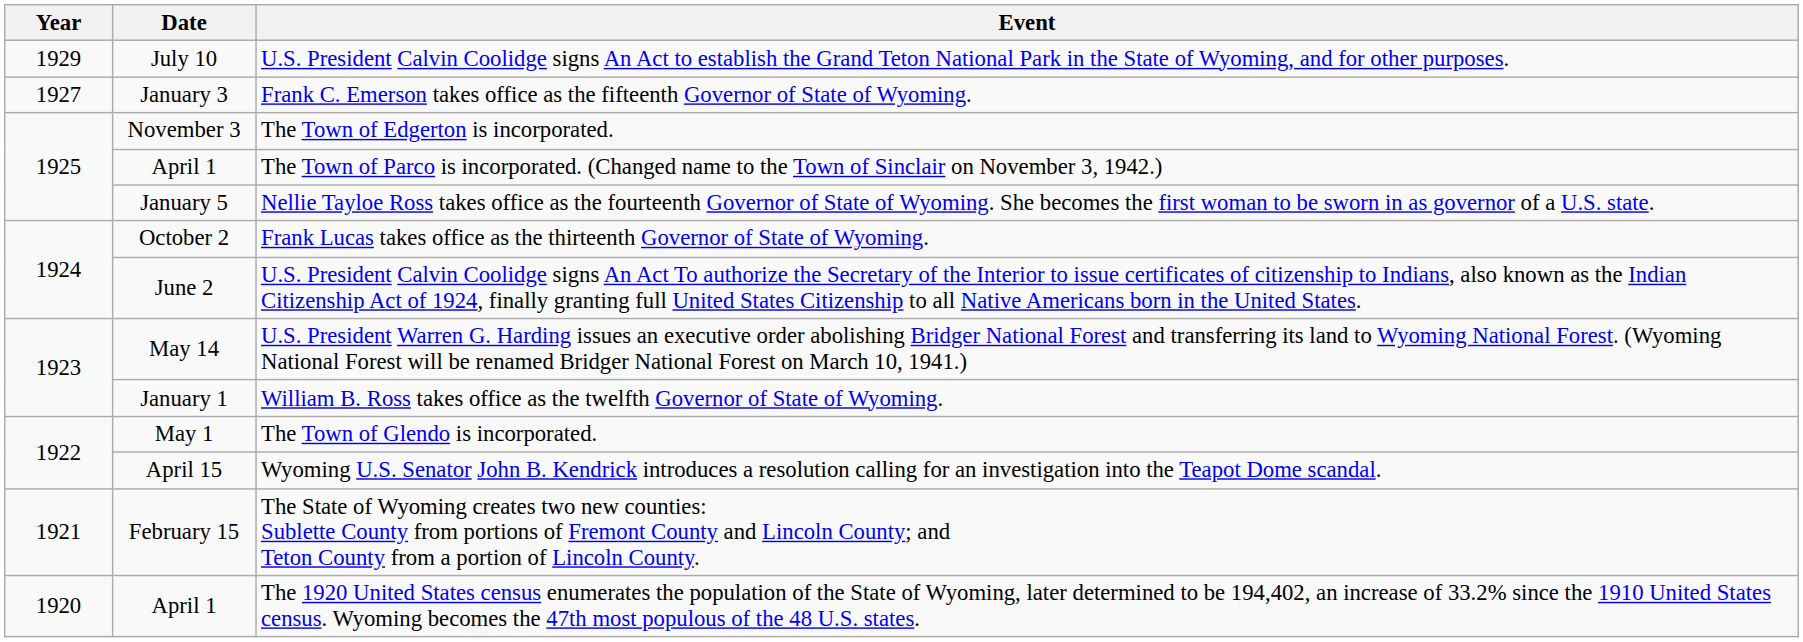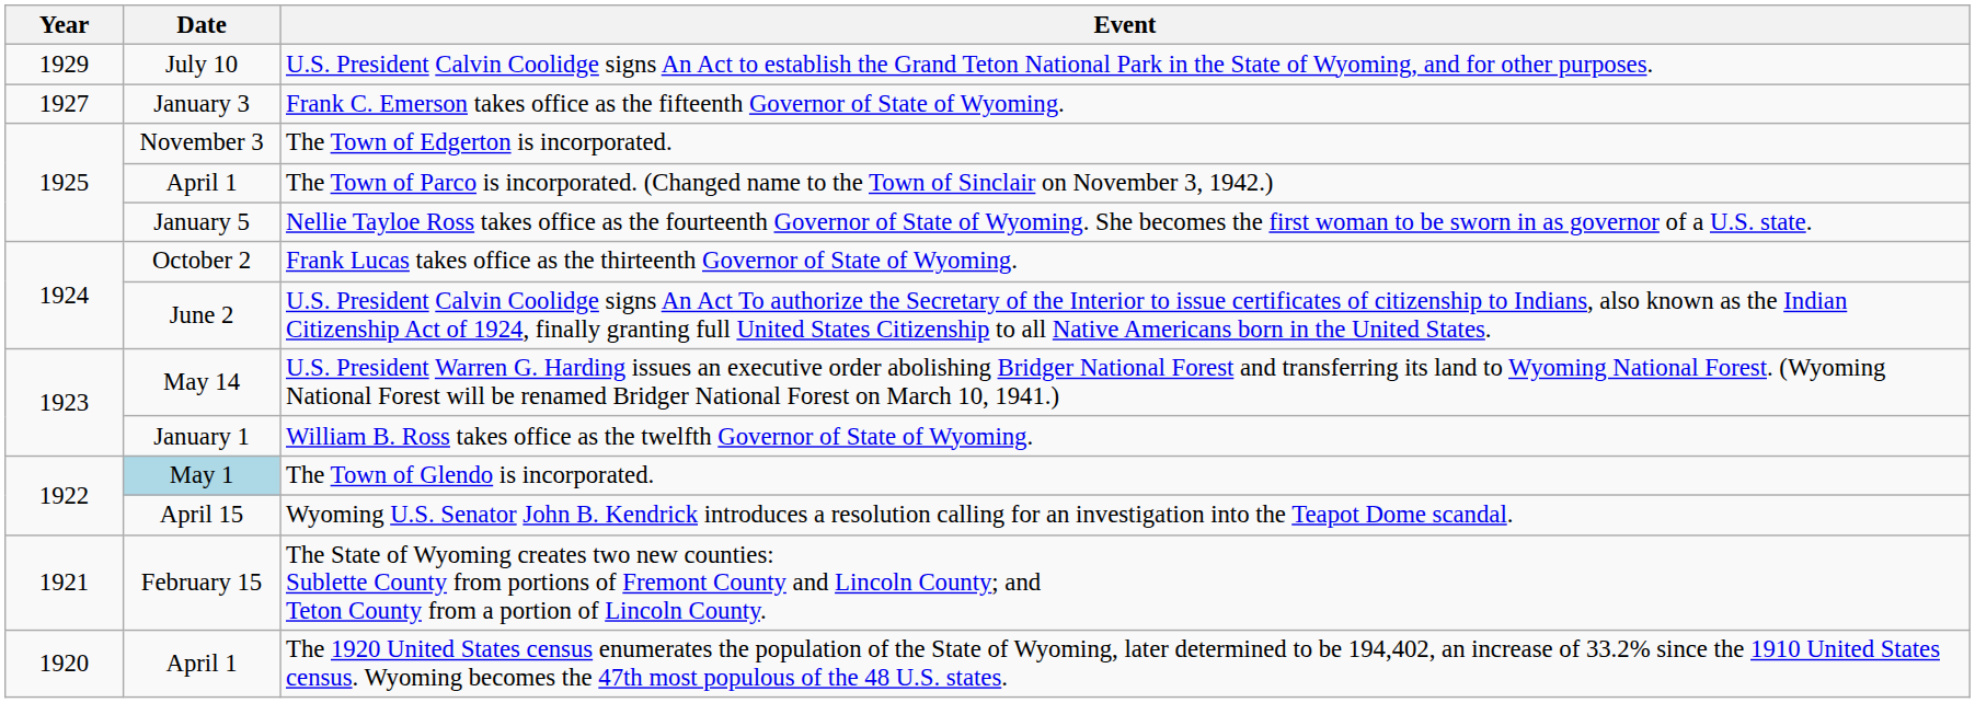The Town of Glendo is incorporated. | Date: no background -> lightblue background
